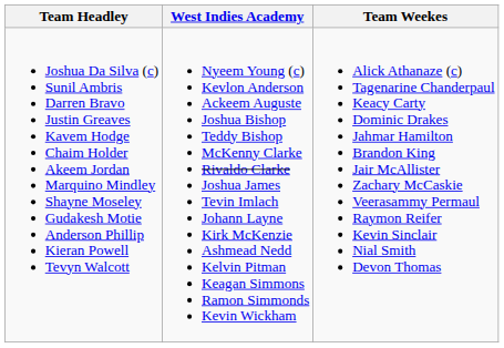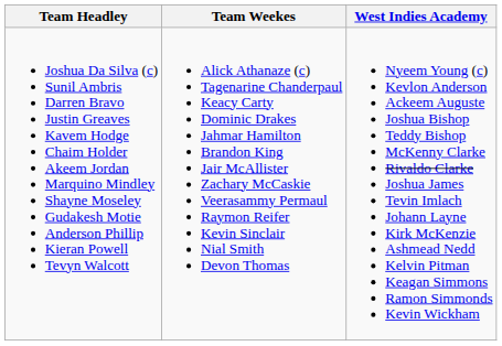columns swapped: Team Weekes <-> West Indies Academy
